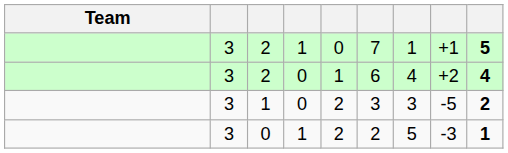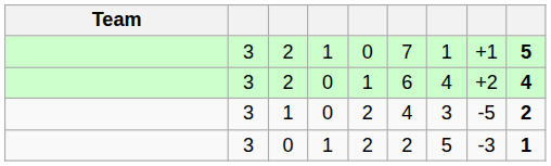row 4 | column 6: 3 -> 4
